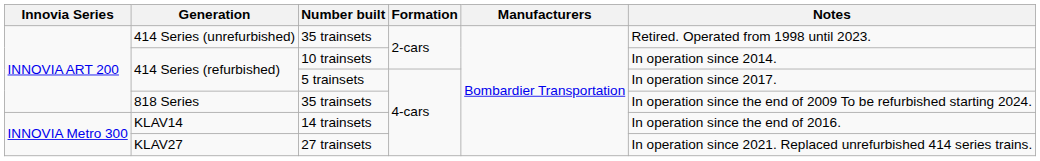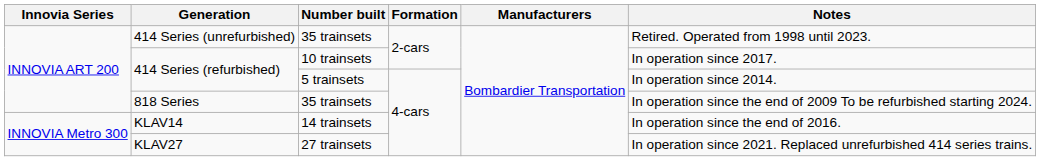414 Series (refurbished) / 10 trainsets | Notes: In operation since 2014. -> In operation since 2017.
414 Series (refurbished) / 5 trainsets | Notes: In operation since 2017. -> In operation since 2014.
